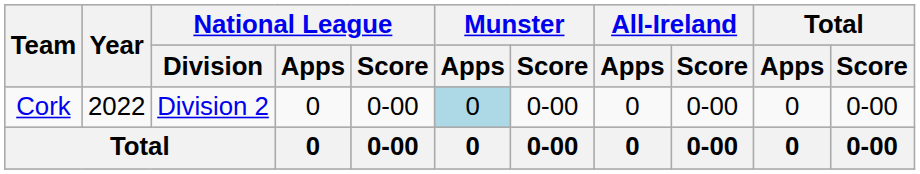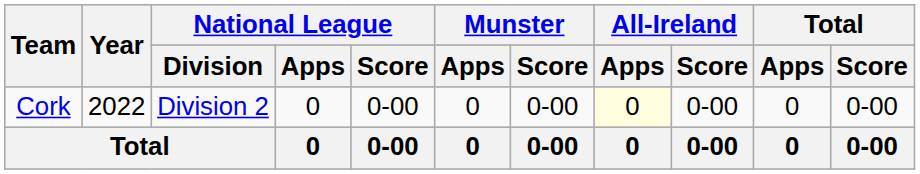Cork | Munster / Apps: lightblue background -> no background
Cork | All-Ireland / Apps: no background -> lightyellow background
